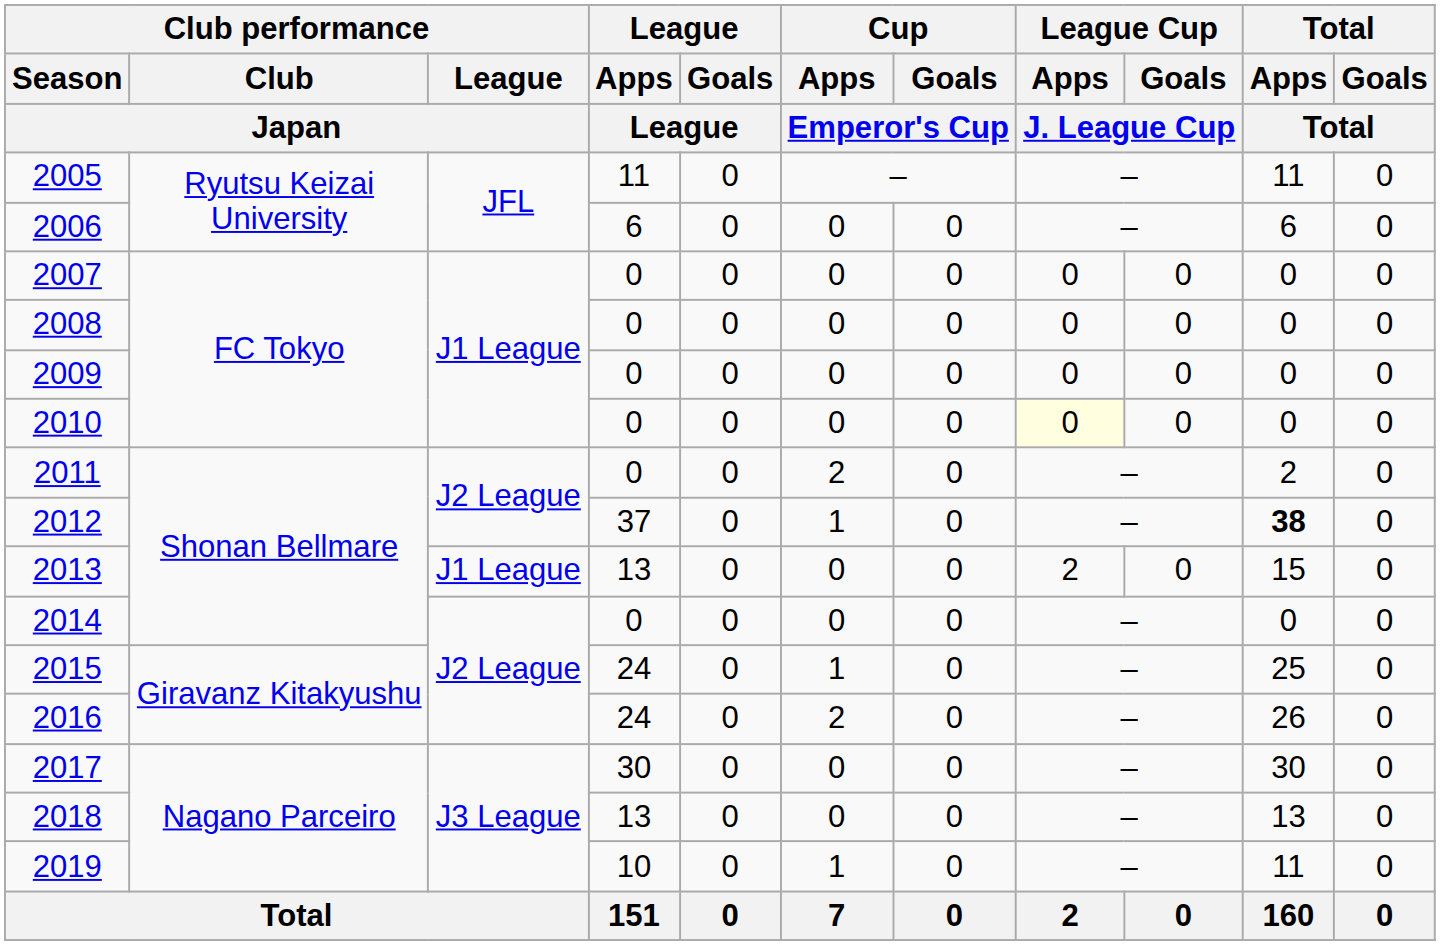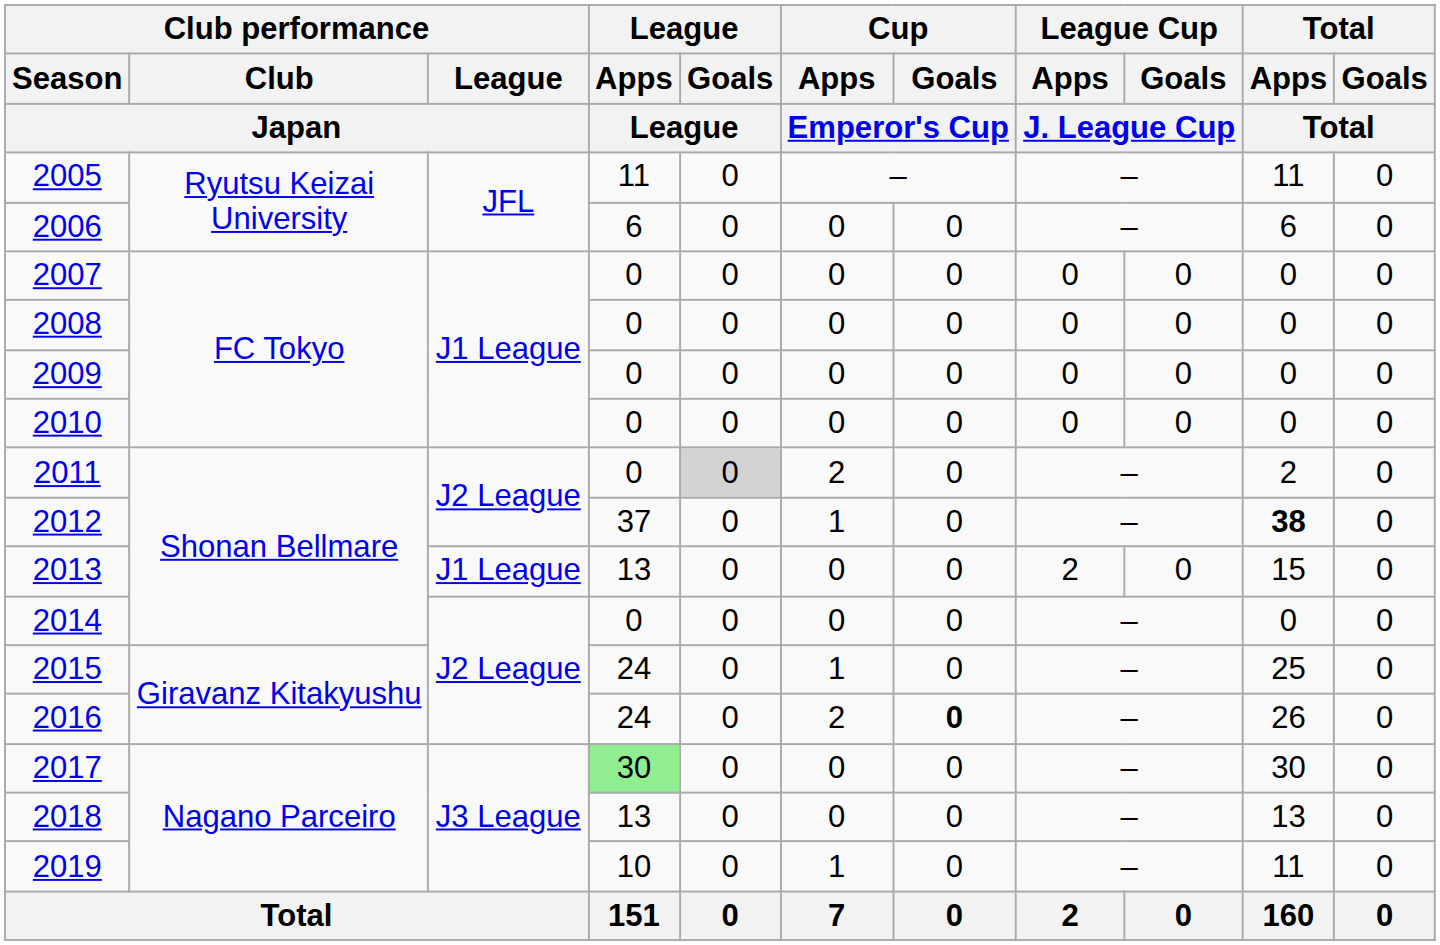2010 | League Cup / Apps / J. League Cup: lightyellow background -> no background
2011 | League / Goals / League: no background -> lightgrey background
2016 | Cup / Goals / Emperor's Cup: normal -> bold
2017 | League / Apps / League: no background -> lightgreen background
